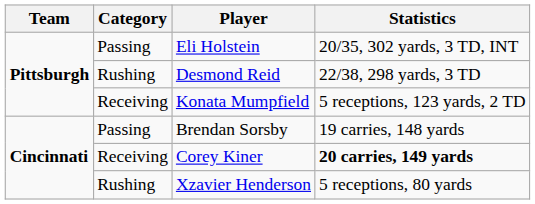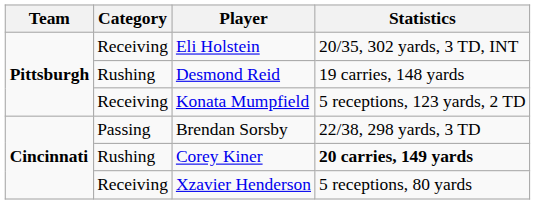Eli Holstein | Category: Passing -> Receiving
Desmond Reid | Statistics: 22/38, 298 yards, 3 TD -> 19 carries, 148 yards
Brendan Sorsby | Statistics: 19 carries, 148 yards -> 22/38, 298 yards, 3 TD
Corey Kiner | Category: Receiving -> Rushing
Xzavier Henderson | Category: Rushing -> Receiving
